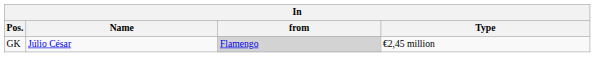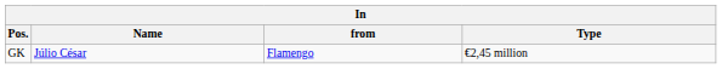GK | from: lightgrey background -> no background
